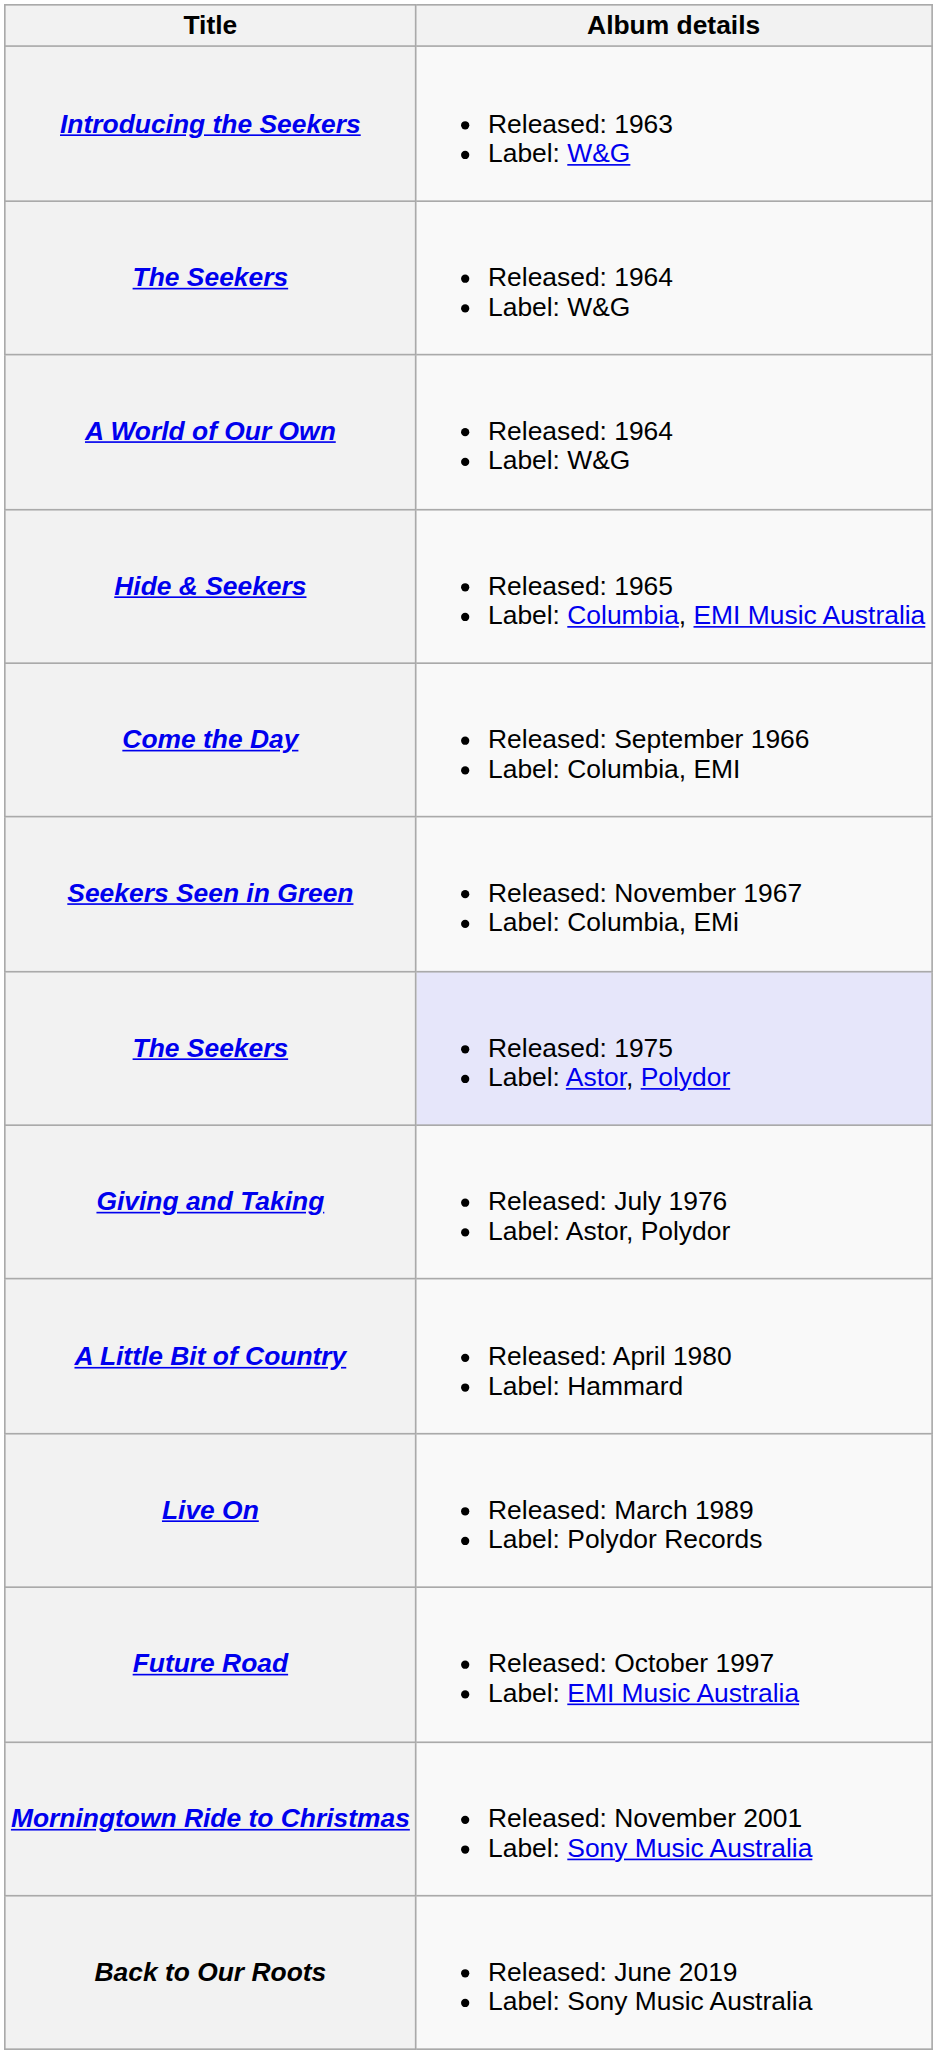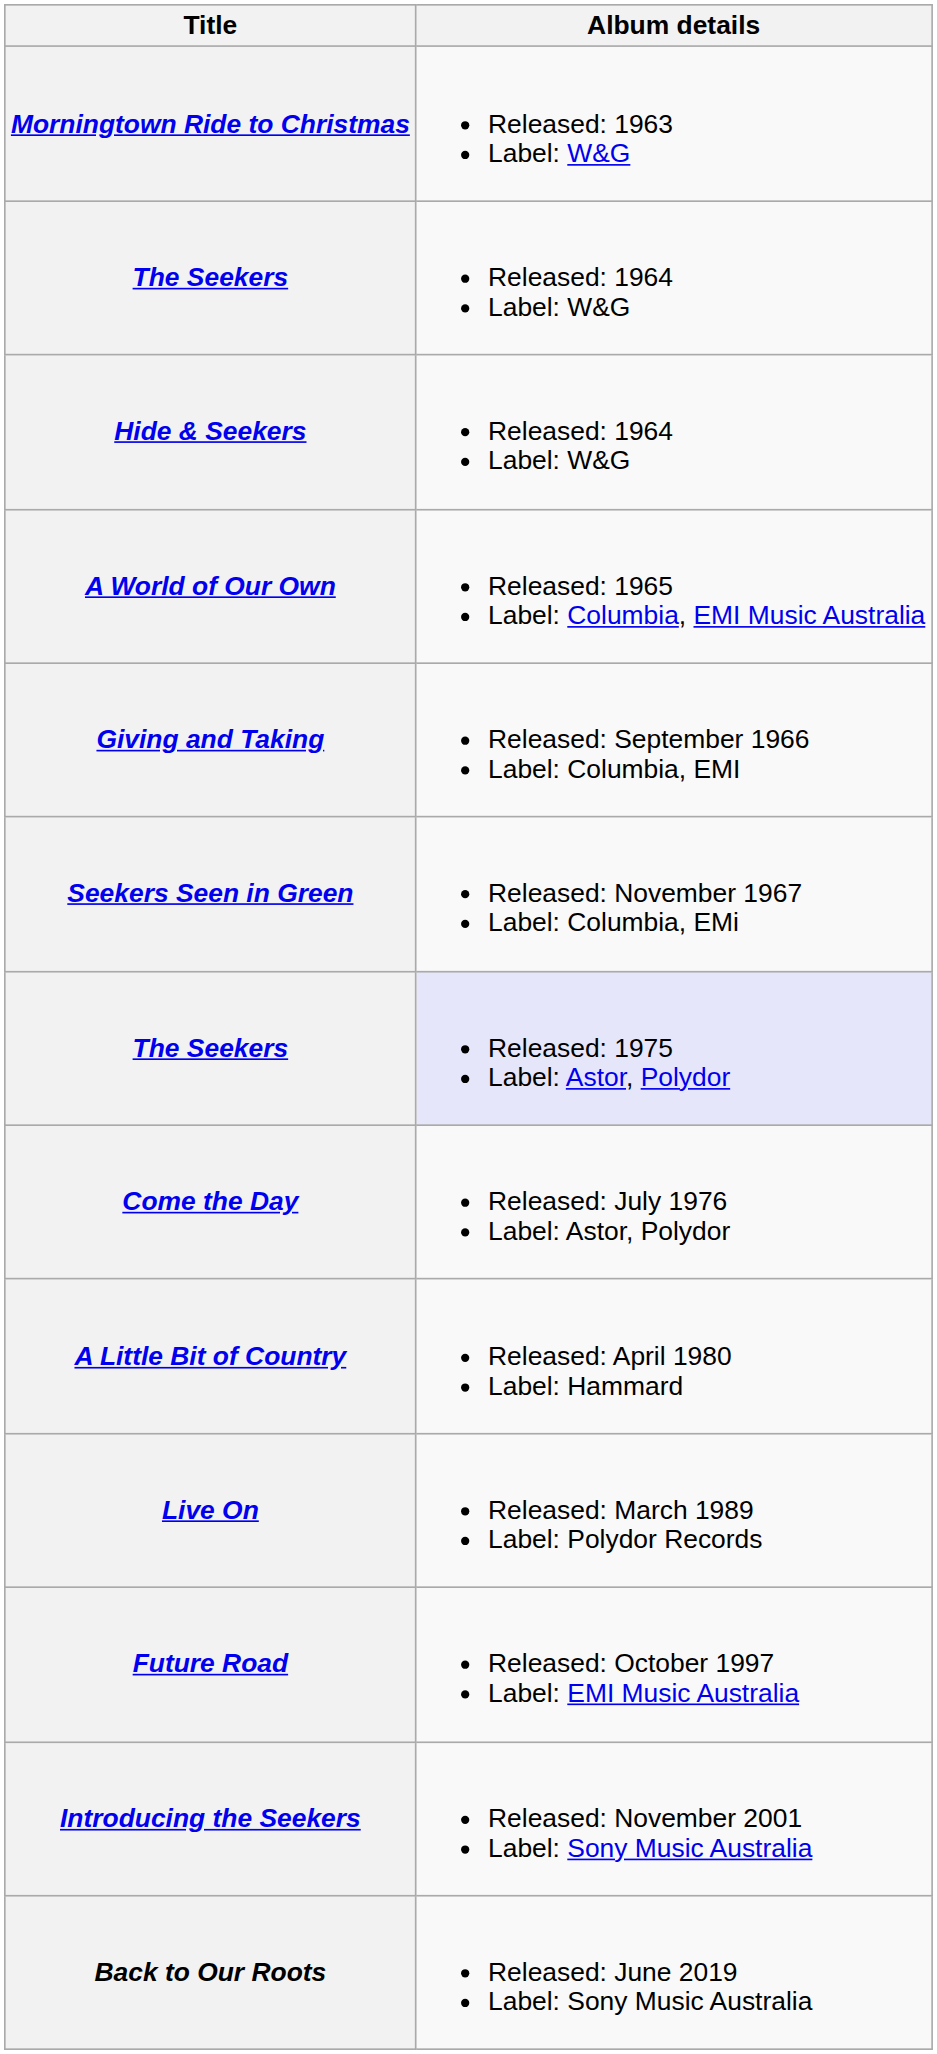row 2 | Title: Introducing the Seekers -> Morningtown Ride to Christmas
row 4 | Title: A World of Our Own -> Hide & Seekers
row 5 | Title: Hide & Seekers -> A World of Our Own
row 6 | Title: Come the Day -> Giving and Taking
row 9 | Title: Giving and Taking -> Come the Day
row 13 | Title: Morningtown Ride to Christmas -> Introducing the Seekers
